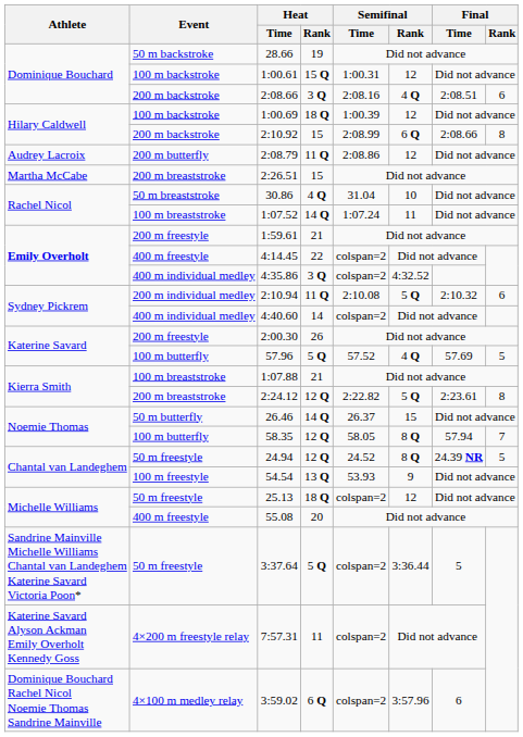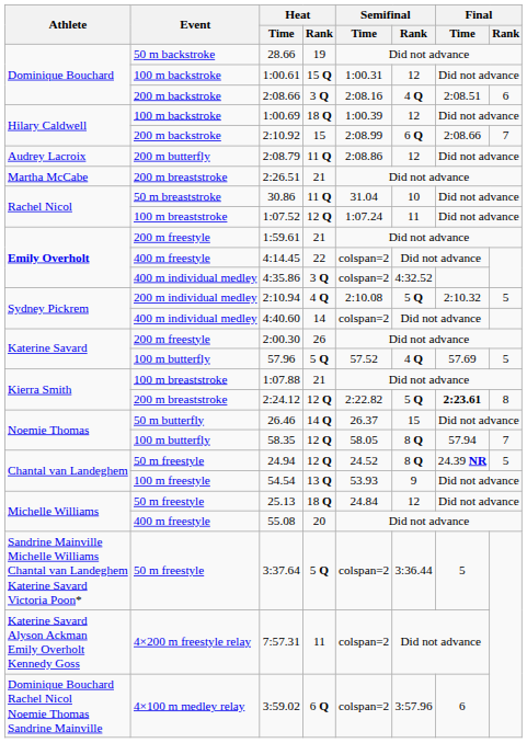2:10.92 | Final / Rank: 8 -> 7
2:26.51 | Heat / Rank: 15 -> 21
30.86 | Heat / Rank: 4 Q -> 11 Q
1:07.52 | Heat / Rank: 14 Q -> 12 Q
2:10.94 | Heat / Rank: 11 Q -> 4 Q
2:10.94 | Final / Rank: 6 -> 5
2:24.12 | Final / Time: normal -> bold
25.13 | Semifinal / Time: colspan=2 -> 24.84
